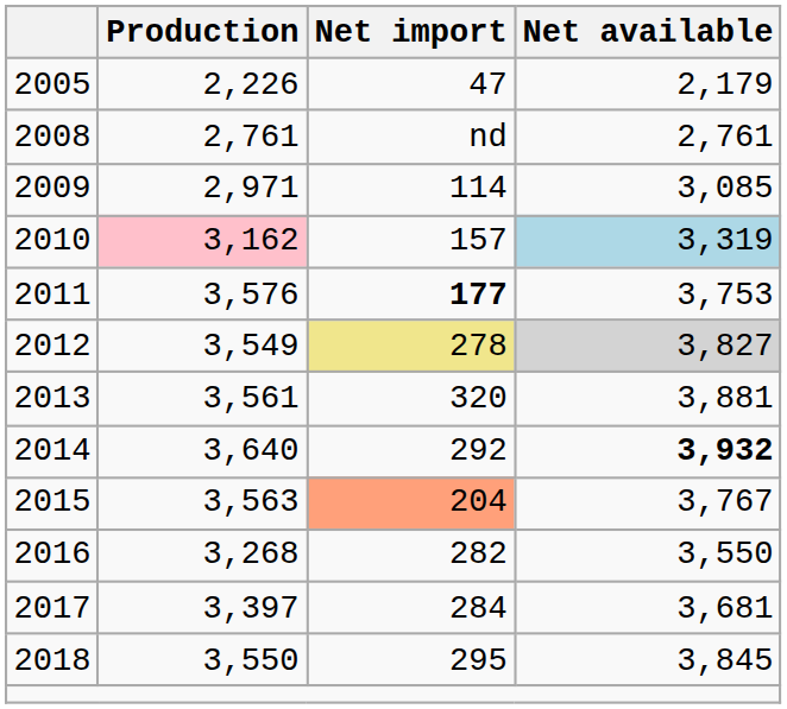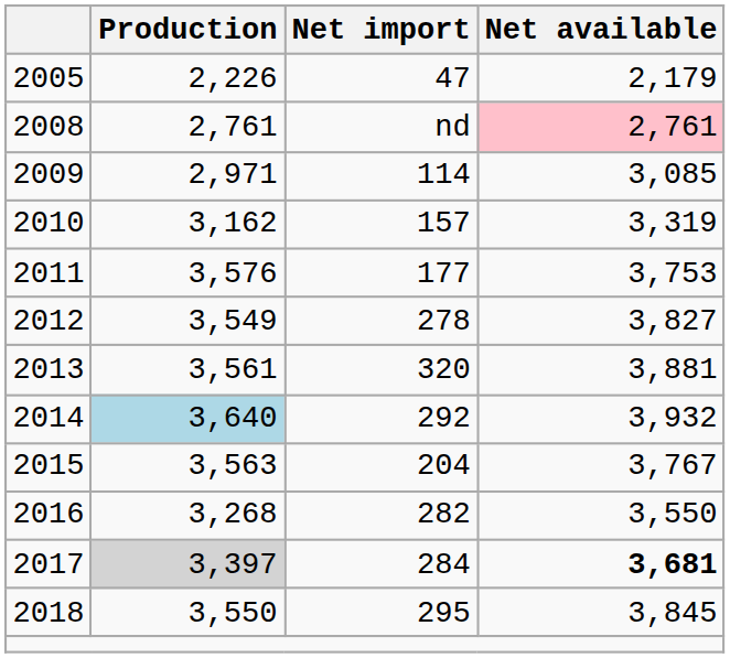2008 | Net available: no background -> pink background
2010 | Production: pink background -> no background
2010 | Net available: lightblue background -> no background
2011 | Net import: bold -> normal
2012 | Net import: khaki background -> no background
2012 | Net available: lightgrey background -> no background
2014 | Production: no background -> lightblue background
2014 | Net available: bold -> normal
2015 | Net import: lightsalmon background -> no background
2017 | Production: no background -> lightgrey background
2017 | Net available: normal -> bold
